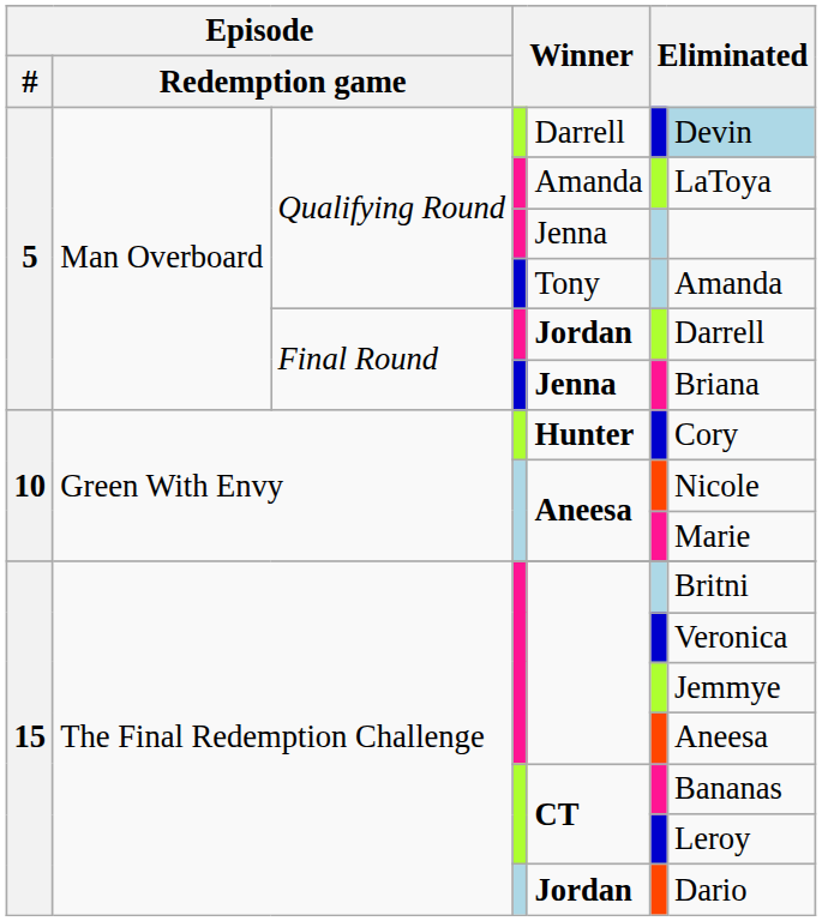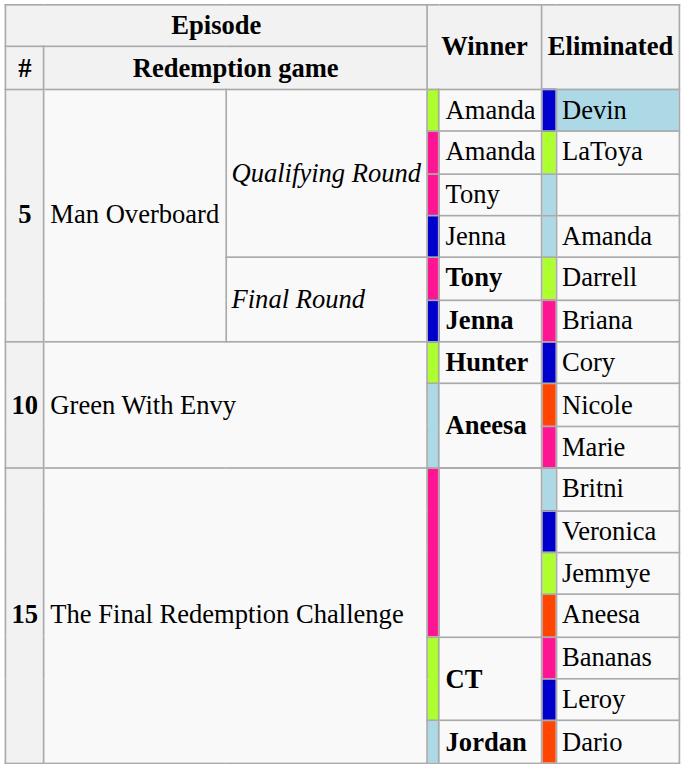row 3 | column 5: Darrell -> Amanda
row 5 | column 5: Jenna -> Tony
row 6 | column 5: Tony -> Jenna
row 7 | column 5: Jordan -> Tony
